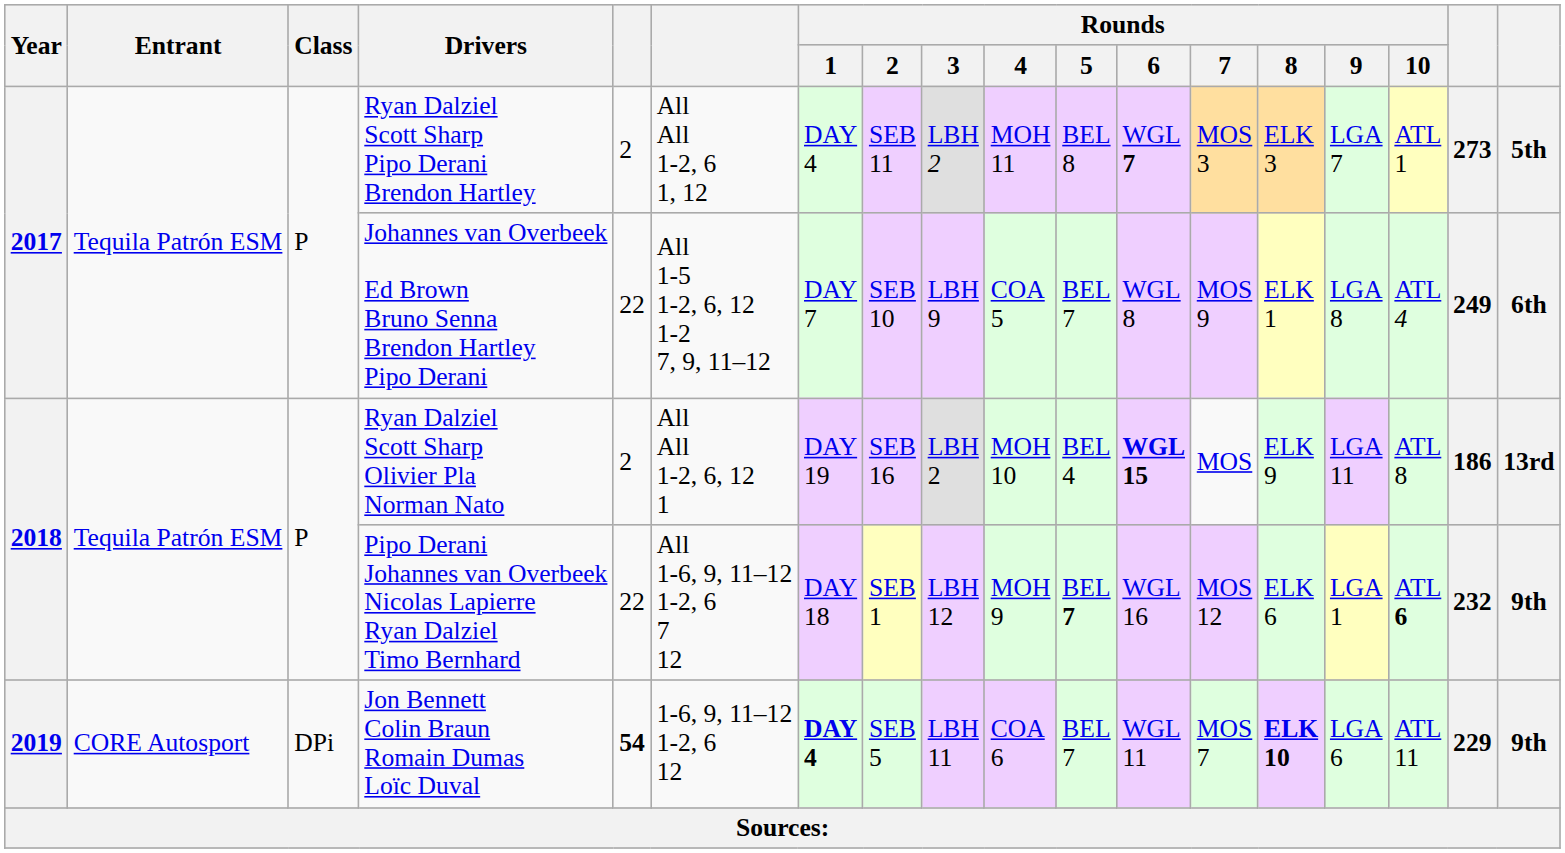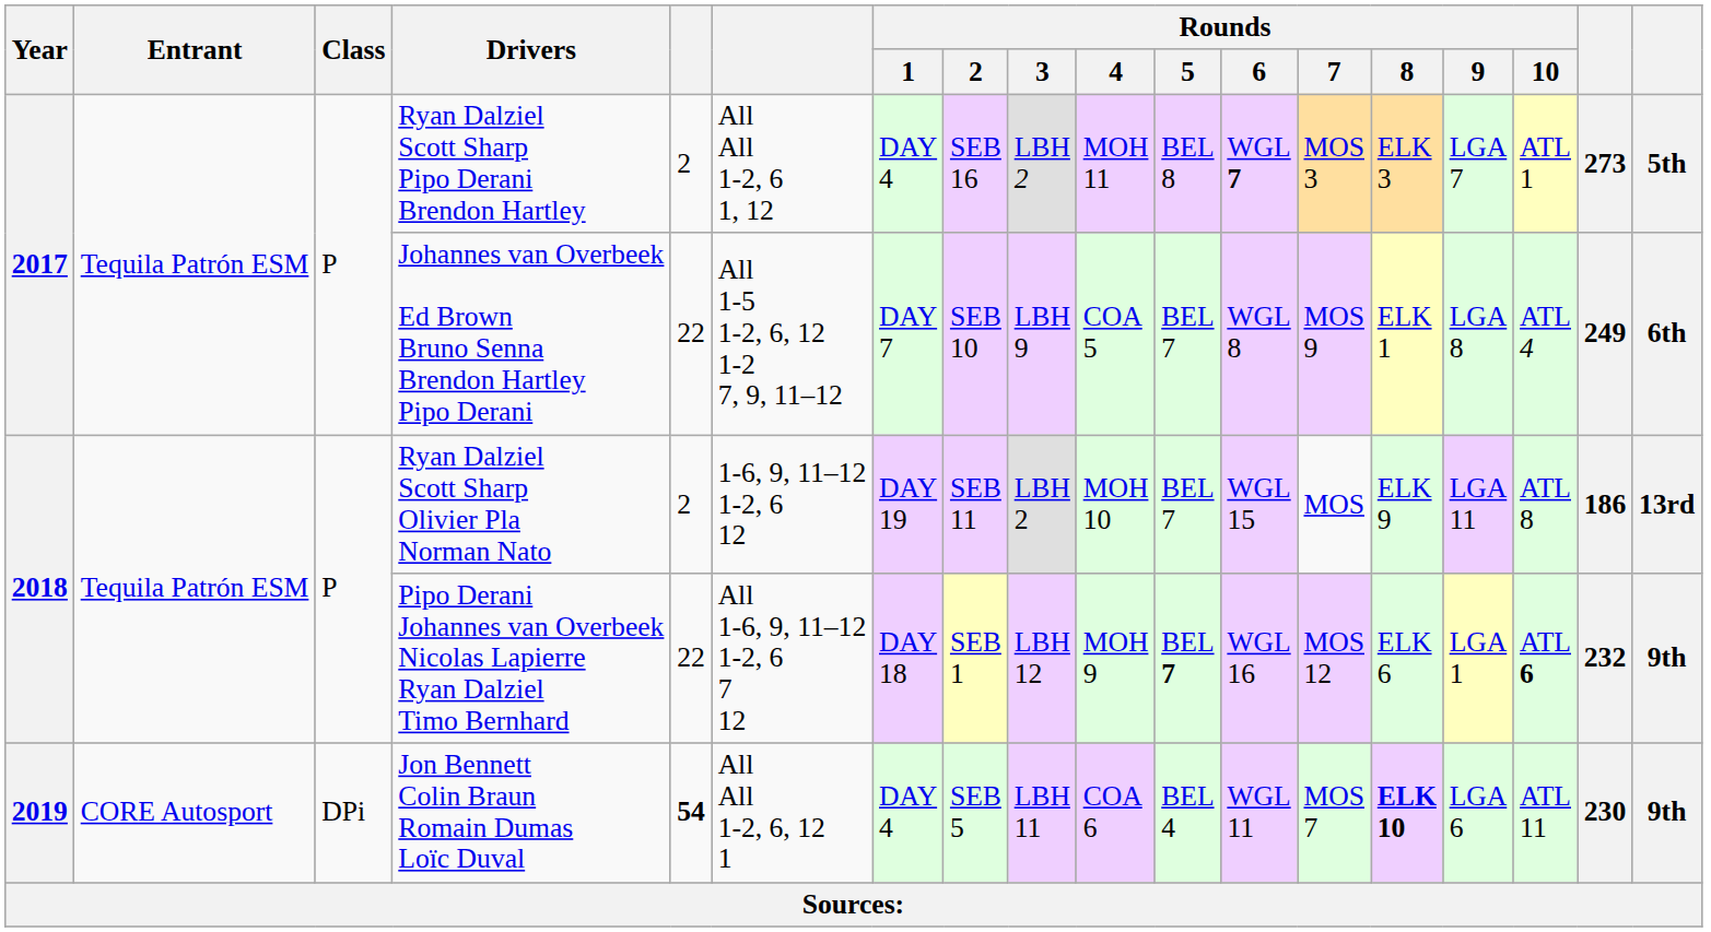Ryan Dalziel Scott Sharp Pipo Derani Brendon Hartley | Rounds / 2: SEB 11 -> SEB 16
Ryan Dalziel Scott Sharp Olivier Pla Norman Nato | column 6: All All 1-2, 6, 12 1 -> 1-6, 9, 11–12 1-2, 6 12
Ryan Dalziel Scott Sharp Olivier Pla Norman Nato | Rounds / 2: SEB 16 -> SEB 11
Ryan Dalziel Scott Sharp Olivier Pla Norman Nato | Rounds / 5: BEL 4 -> BEL 7
Ryan Dalziel Scott Sharp Olivier Pla Norman Nato | Rounds / 6: bold -> normal
Jon Bennett Colin Braun Romain Dumas Loïc Duval | column 6: 1-6, 9, 11–12 1-2, 6 12 -> All All 1-2, 6, 12 1
Jon Bennett Colin Braun Romain Dumas Loïc Duval | Rounds / 1: bold -> normal
Jon Bennett Colin Braun Romain Dumas Loïc Duval | Rounds / 5: BEL 7 -> BEL 4
Jon Bennett Colin Braun Romain Dumas Loïc Duval | column 17: 229 -> 230
